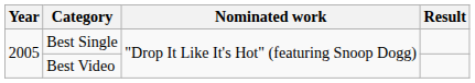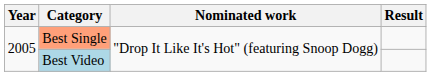Best Single | Category: no background -> lightsalmon background
Best Video | Category: no background -> lightblue background
